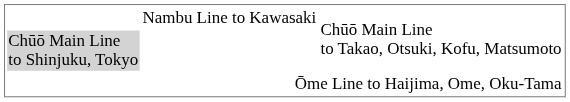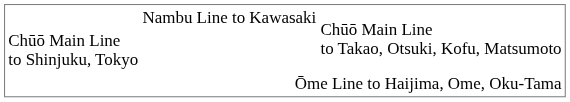Chūō Main Line to Shinjuku, Tokyo | column 1: lightgrey background -> no background
